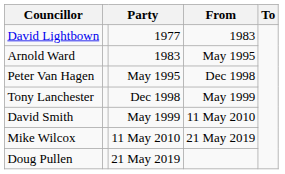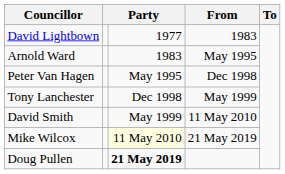Mike Wilcox | column 3: no background -> lightyellow background
Doug Pullen | column 3: normal -> bold
